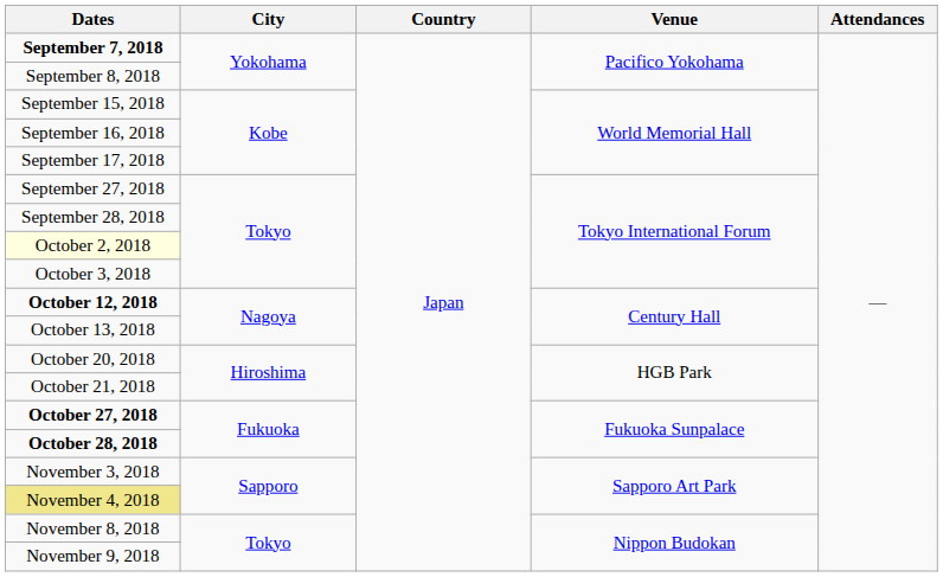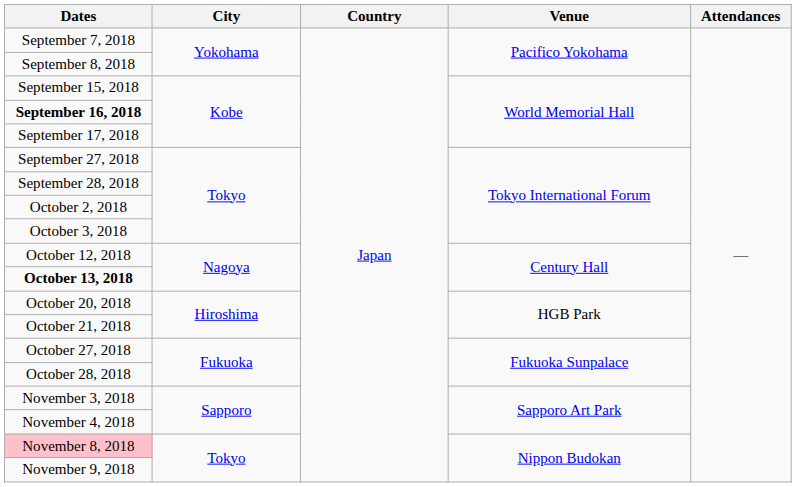September 7, 2018 | Dates: bold -> normal
September 16, 2018 | Dates: normal -> bold
October 2, 2018 | Dates: lightyellow background -> no background
October 12, 2018 | Dates: bold -> normal
October 13, 2018 | Dates: normal -> bold
October 27, 2018 | Dates: bold -> normal
October 28, 2018 | Dates: bold -> normal
November 4, 2018 | Dates: khaki background -> no background
November 8, 2018 | Dates: no background -> pink background
